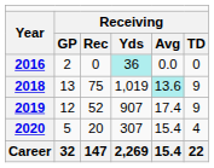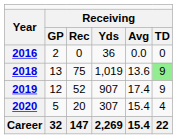2016 | column 4: paleturquoise background -> no background
2018 | column 5: paleturquoise background -> no background
2018 | column 6: no background -> lightgreen background
